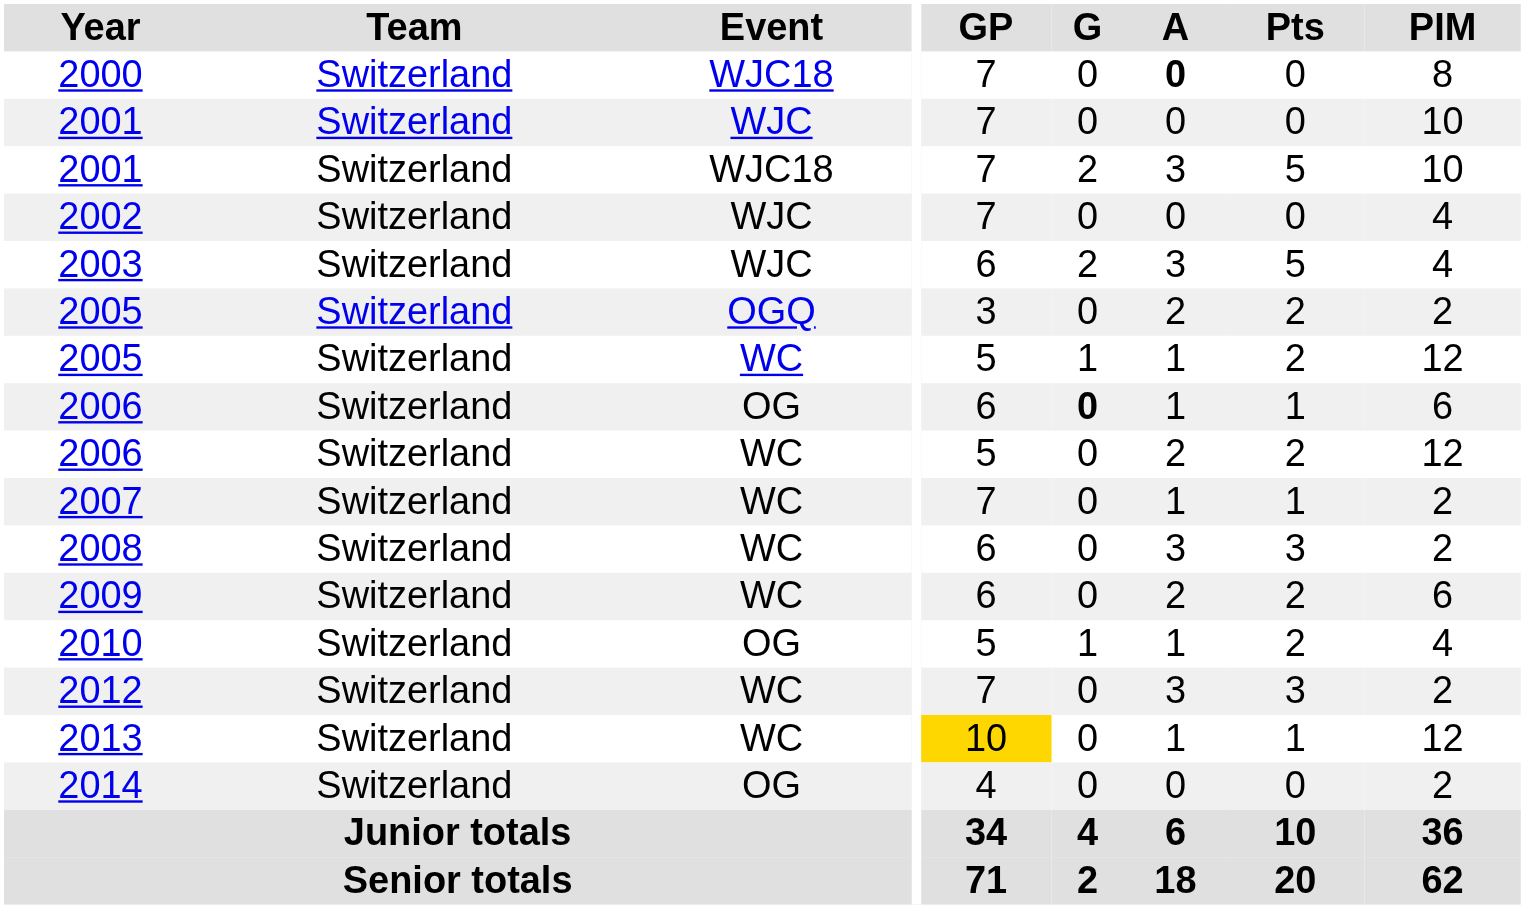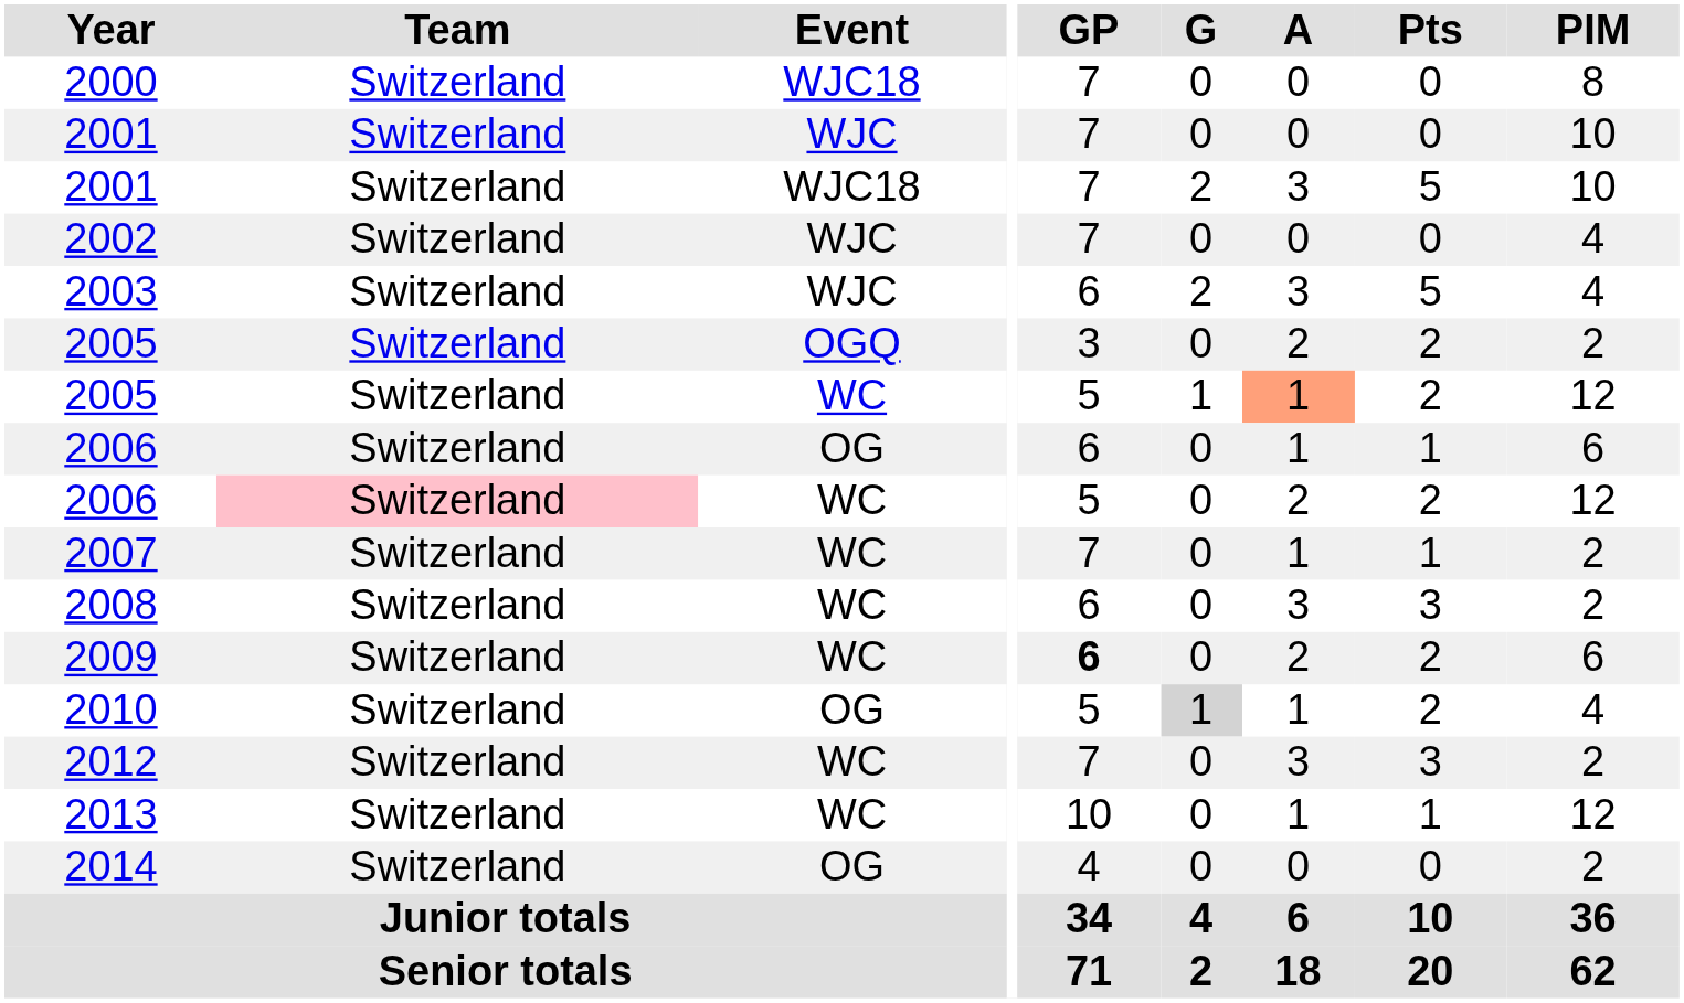2000 | A: bold -> normal
2005 / WC | A: no background -> lightsalmon background
2006 / OG | G: bold -> normal
2006 / WC | Team: no background -> pink background
2009 | GP: normal -> bold
2010 | G: no background -> lightgrey background
2013 | GP: gold background -> no background
